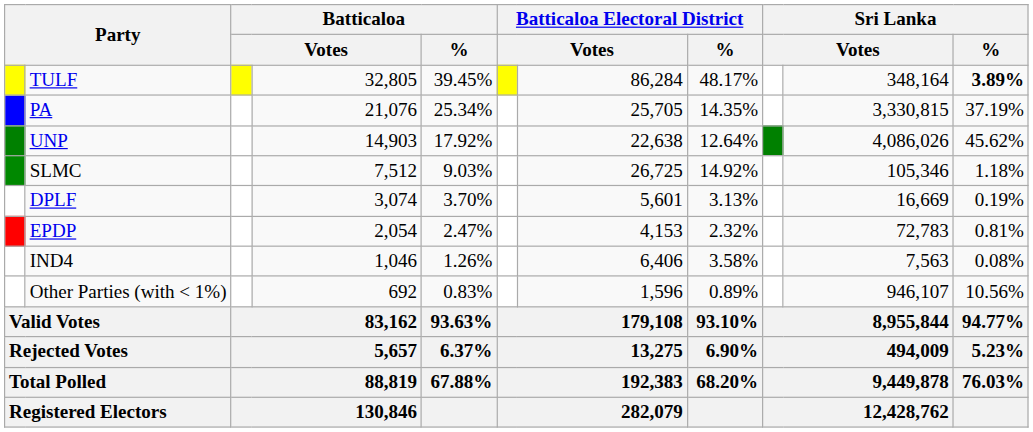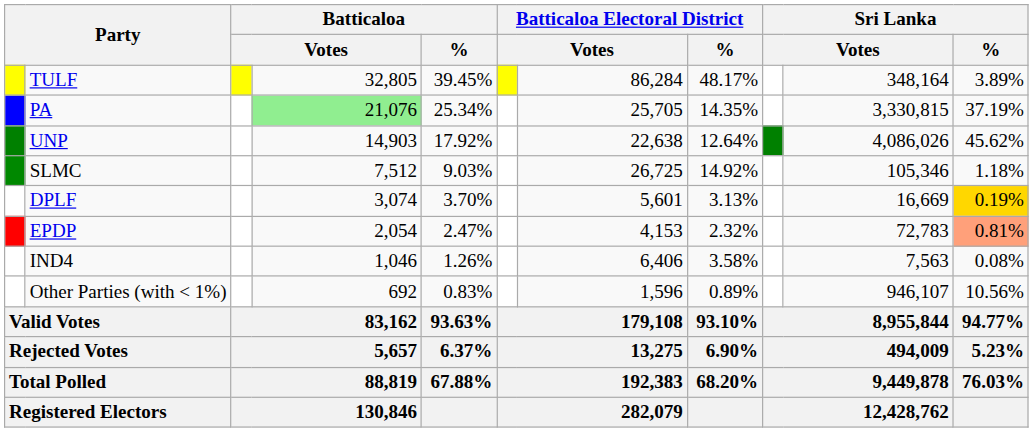TULF | Sri Lanka / %: bold -> normal
PA | column 4: no background -> lightgreen background
DPLF | Sri Lanka / %: no background -> gold background
EPDP | Sri Lanka / %: no background -> lightsalmon background
